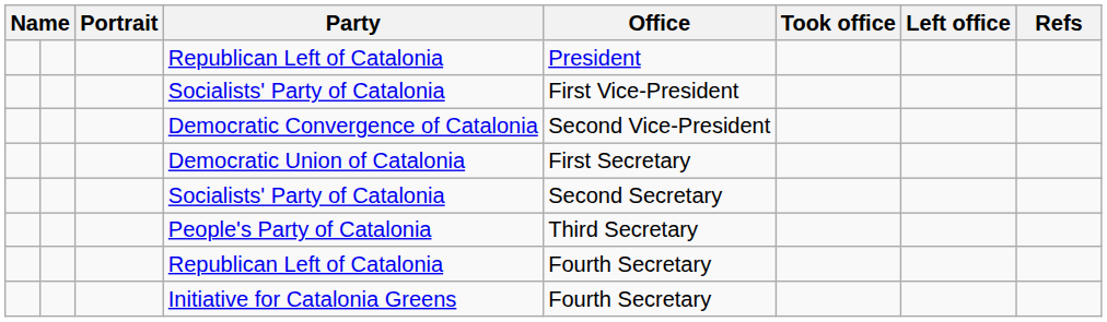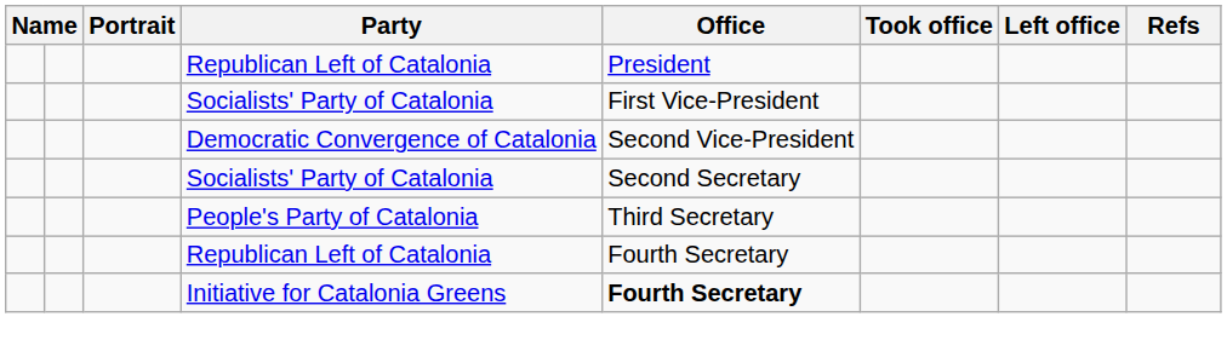- row: Democratic Union of Catalonia | First Secretary
Initiative for Catalonia Greens | Office: normal -> bold
